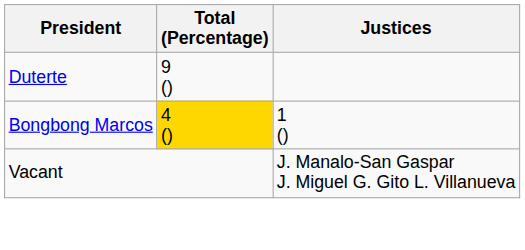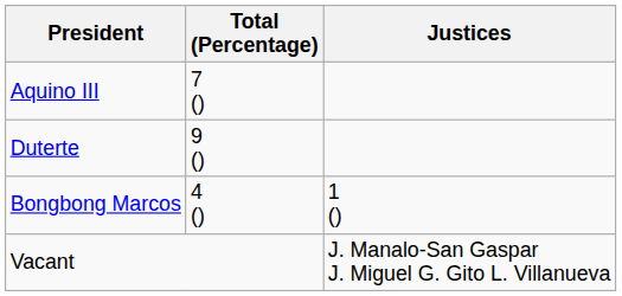+ row: Aquino III | 7 ()
Bongbong Marcos | Total (Percentage): gold background -> no background
